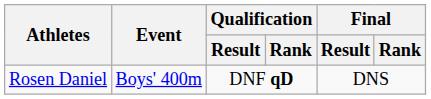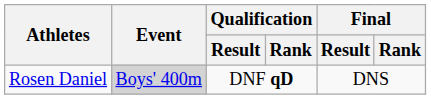Rosen Daniel | Event: no background -> lightgrey background
